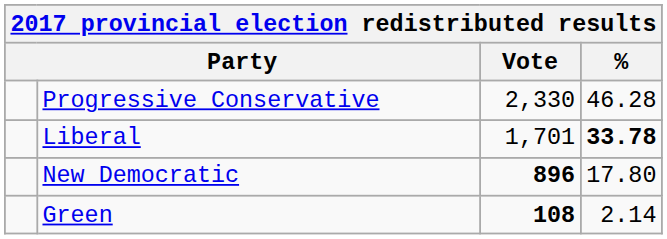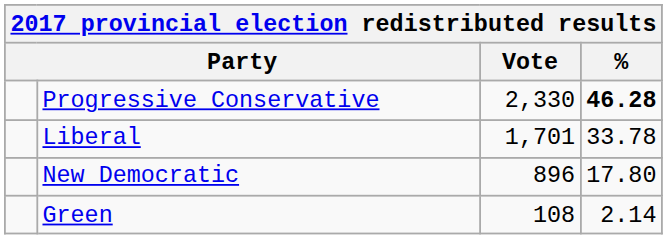Progressive Conservative | %: normal -> bold
Liberal | %: bold -> normal
New Democratic | Vote: bold -> normal
Green | Vote: bold -> normal
